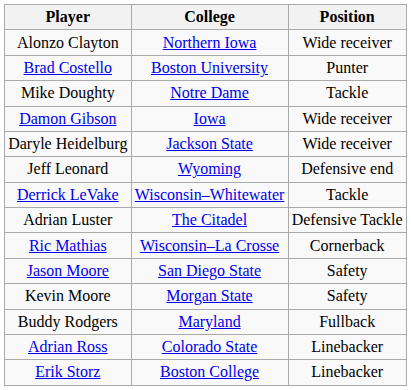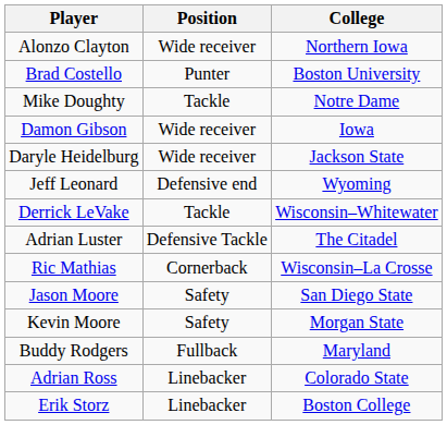columns swapped: Position <-> College
